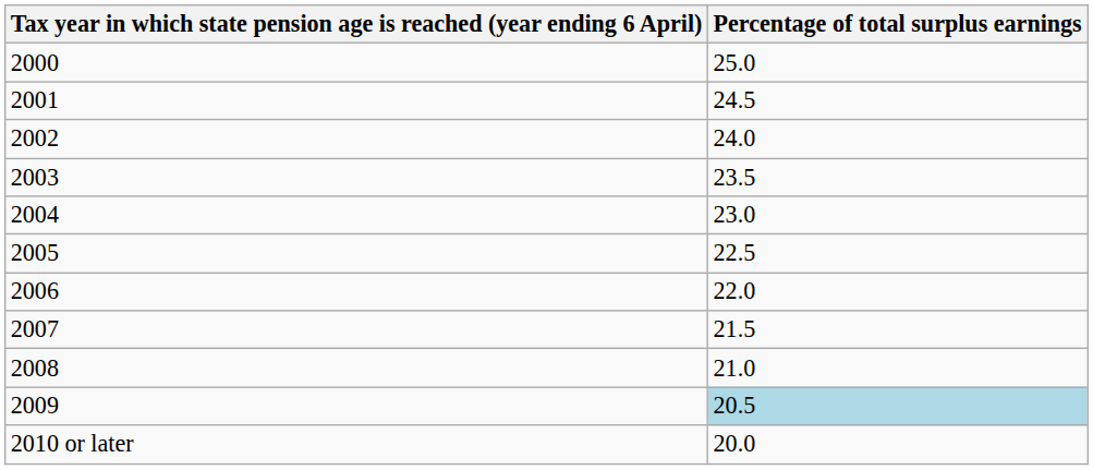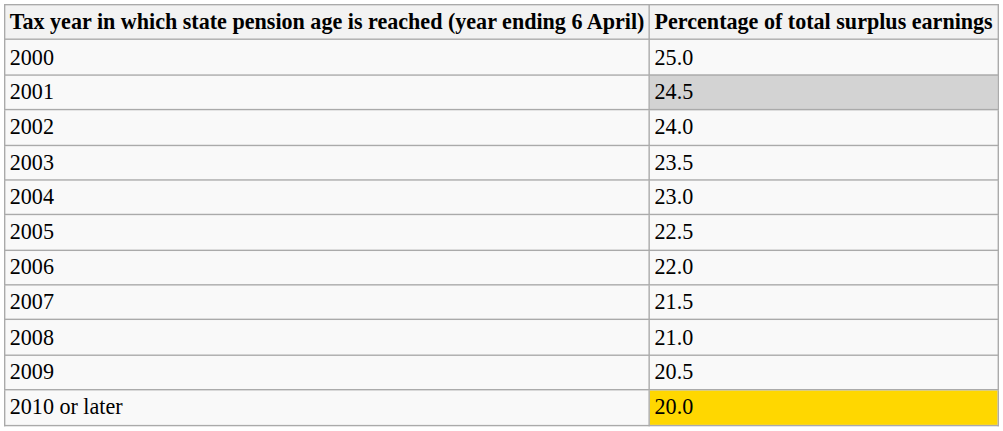2001 | Percentage of total surplus earnings: no background -> lightgrey background
2009 | Percentage of total surplus earnings: lightblue background -> no background
2010 or later | Percentage of total surplus earnings: no background -> gold background
